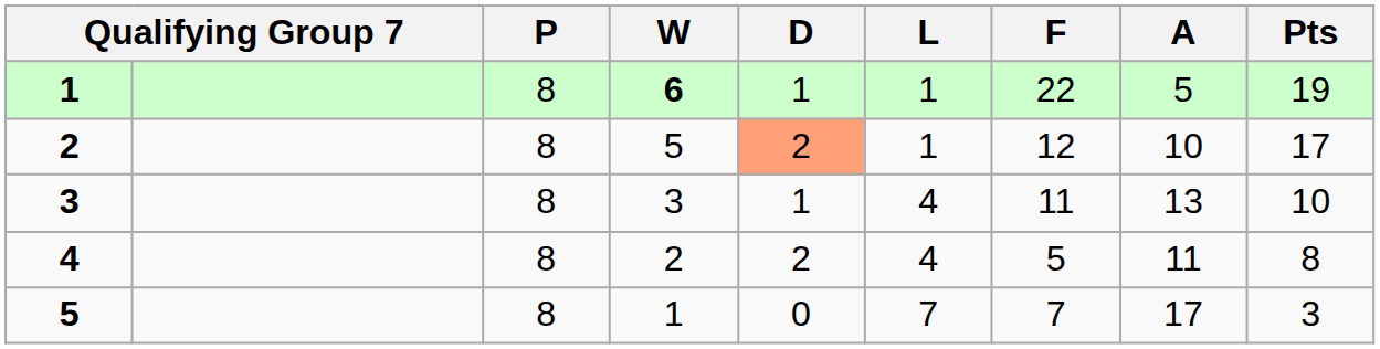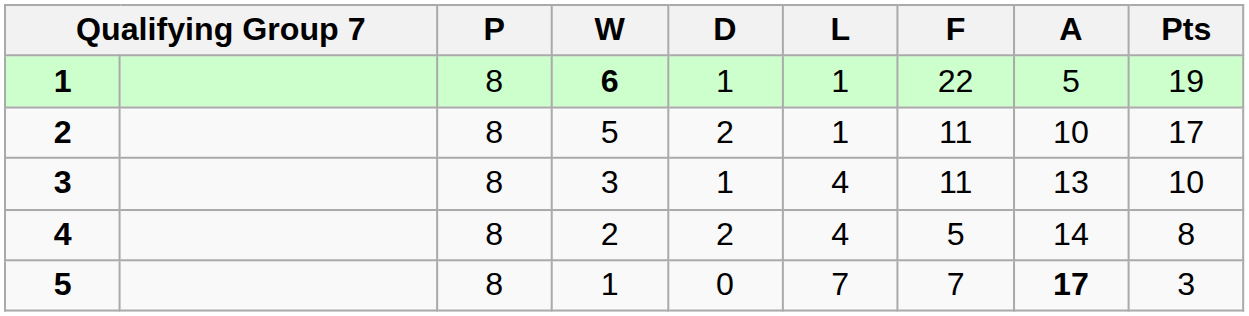row 3 | D: lightsalmon background -> no background
row 3 | F: 12 -> 11
row 5 | A: 11 -> 14
row 6 | A: normal -> bold
